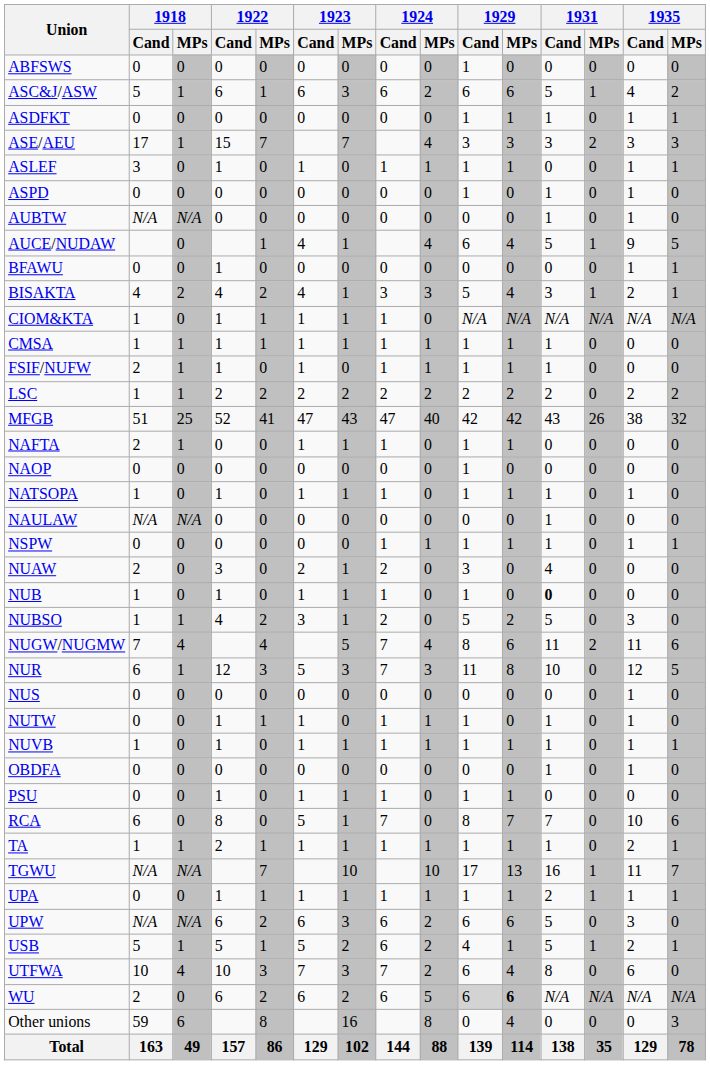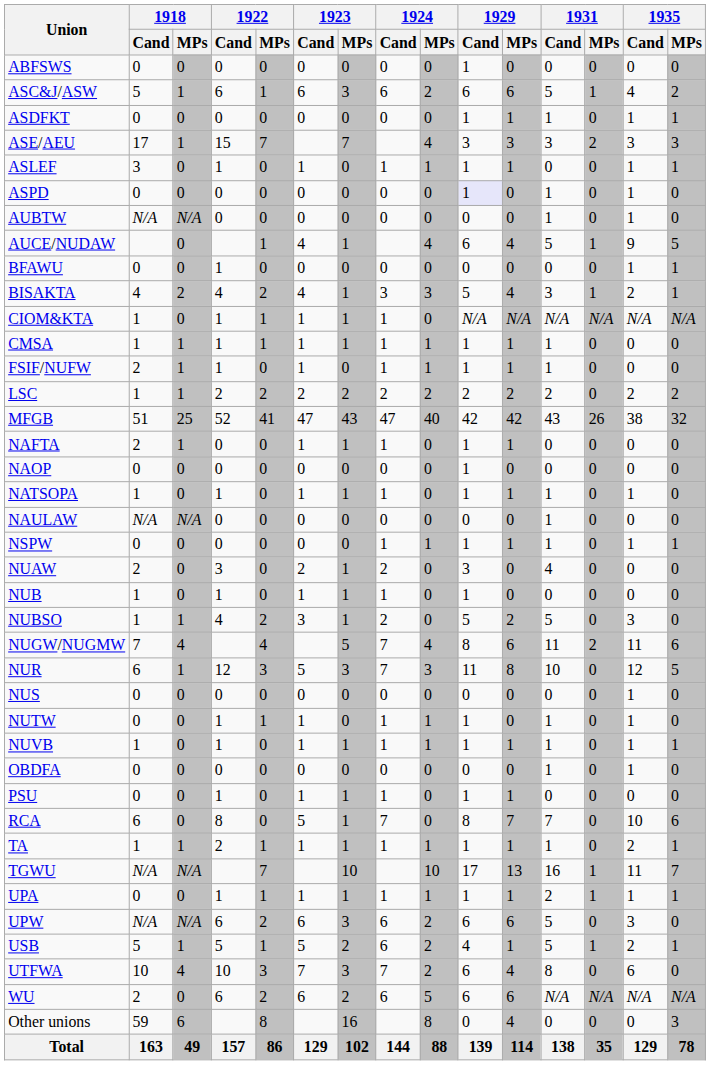ASPD | 1929 / Cand: no background -> lavender background
NUB | 1931 / Cand: bold -> normal
WU | 1929 / Cand: lightgrey background -> no background
WU | 1929 / MPs: bold -> normal
